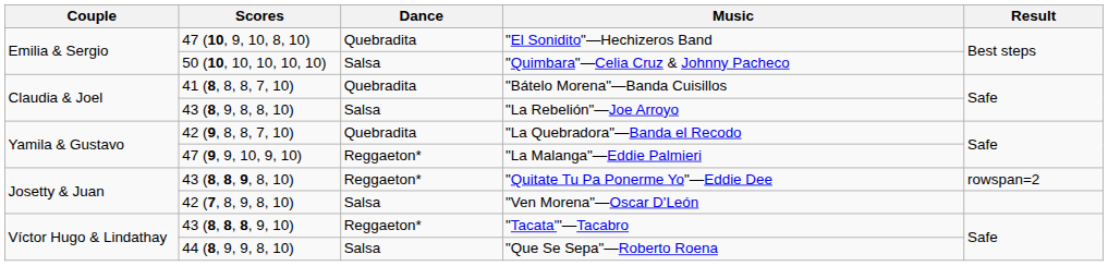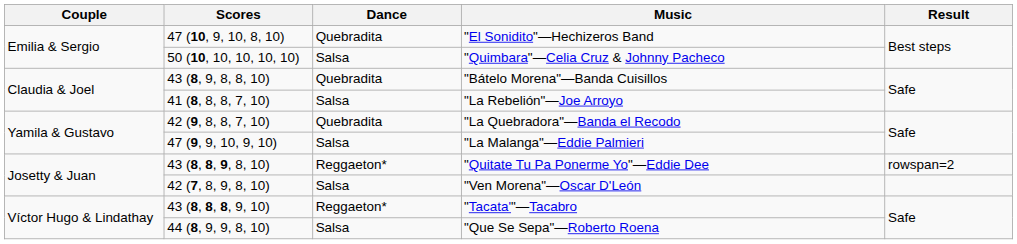"Bátelo Morena"—Banda Cuisillos | Scores: 41 (8, 8, 8, 7, 10) -> 43 (8, 9, 8, 8, 10)
"La Rebelión"—Joe Arroyo | Scores: 43 (8, 9, 8, 8, 10) -> 41 (8, 8, 8, 7, 10)
"La Malanga"—Eddie Palmieri | Dance: Reggaeton* -> Salsa
